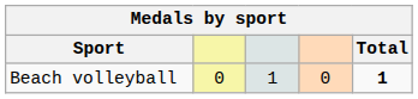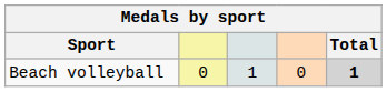Beach volleyball | Total: no background -> lightgrey background
